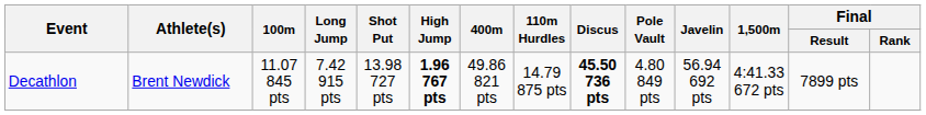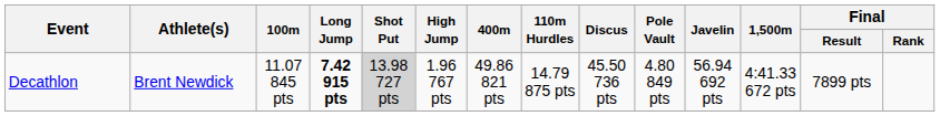Decathlon / Brent Newdick | Long Jump: normal -> bold
Decathlon / Brent Newdick | Shot Put: no background -> lightgrey background
Decathlon / Brent Newdick | High Jump: bold -> normal
Decathlon / Brent Newdick | Discus: bold -> normal
